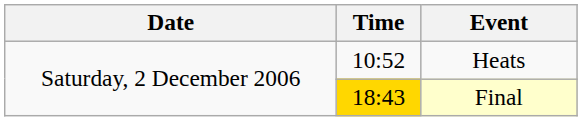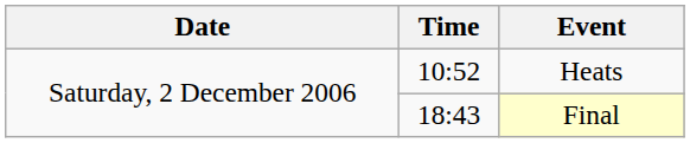Final | Time: gold background -> no background
